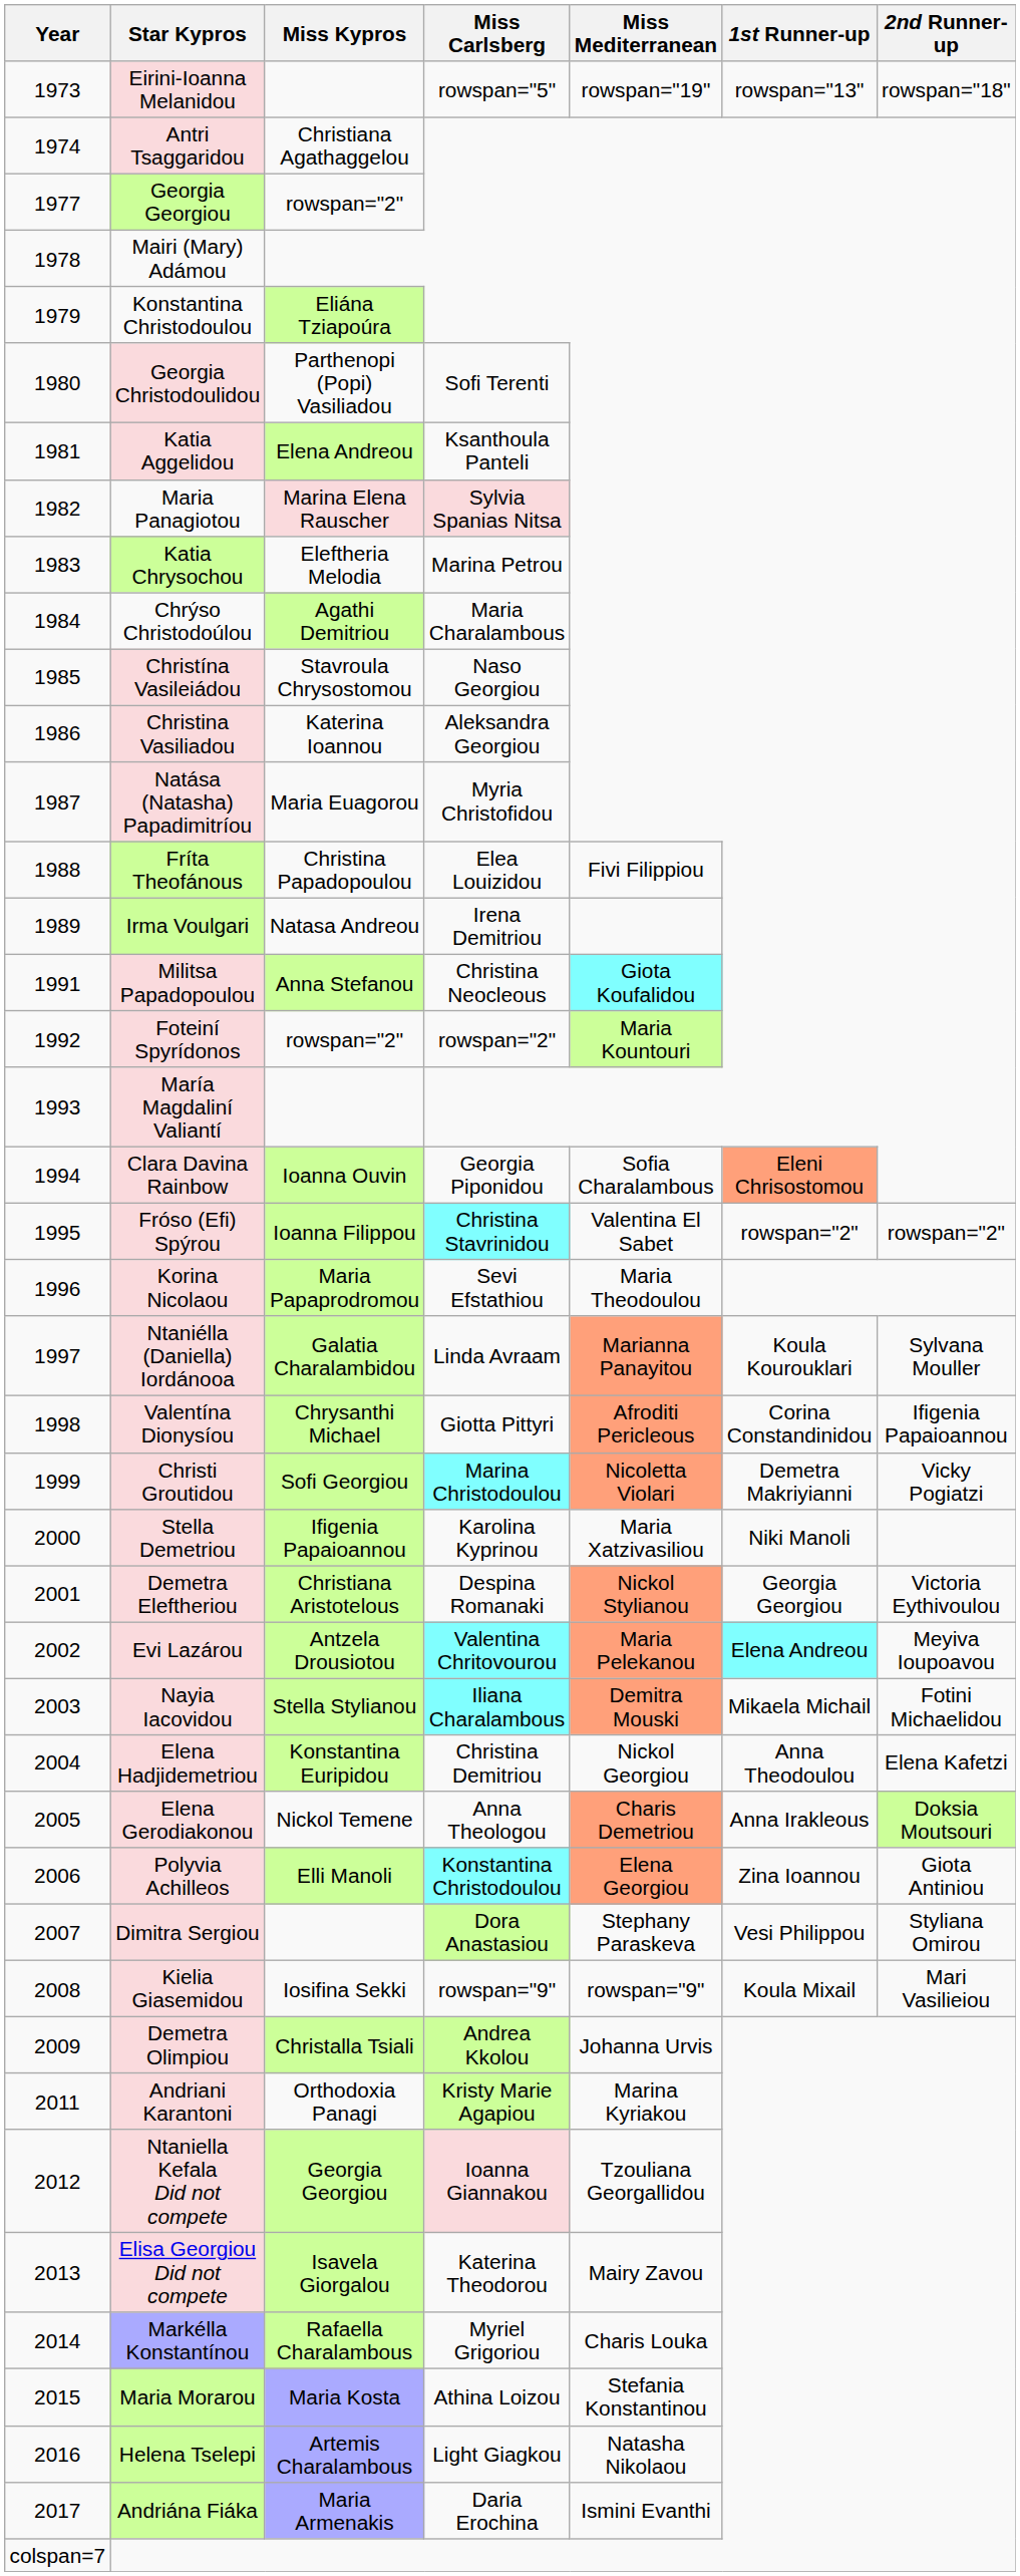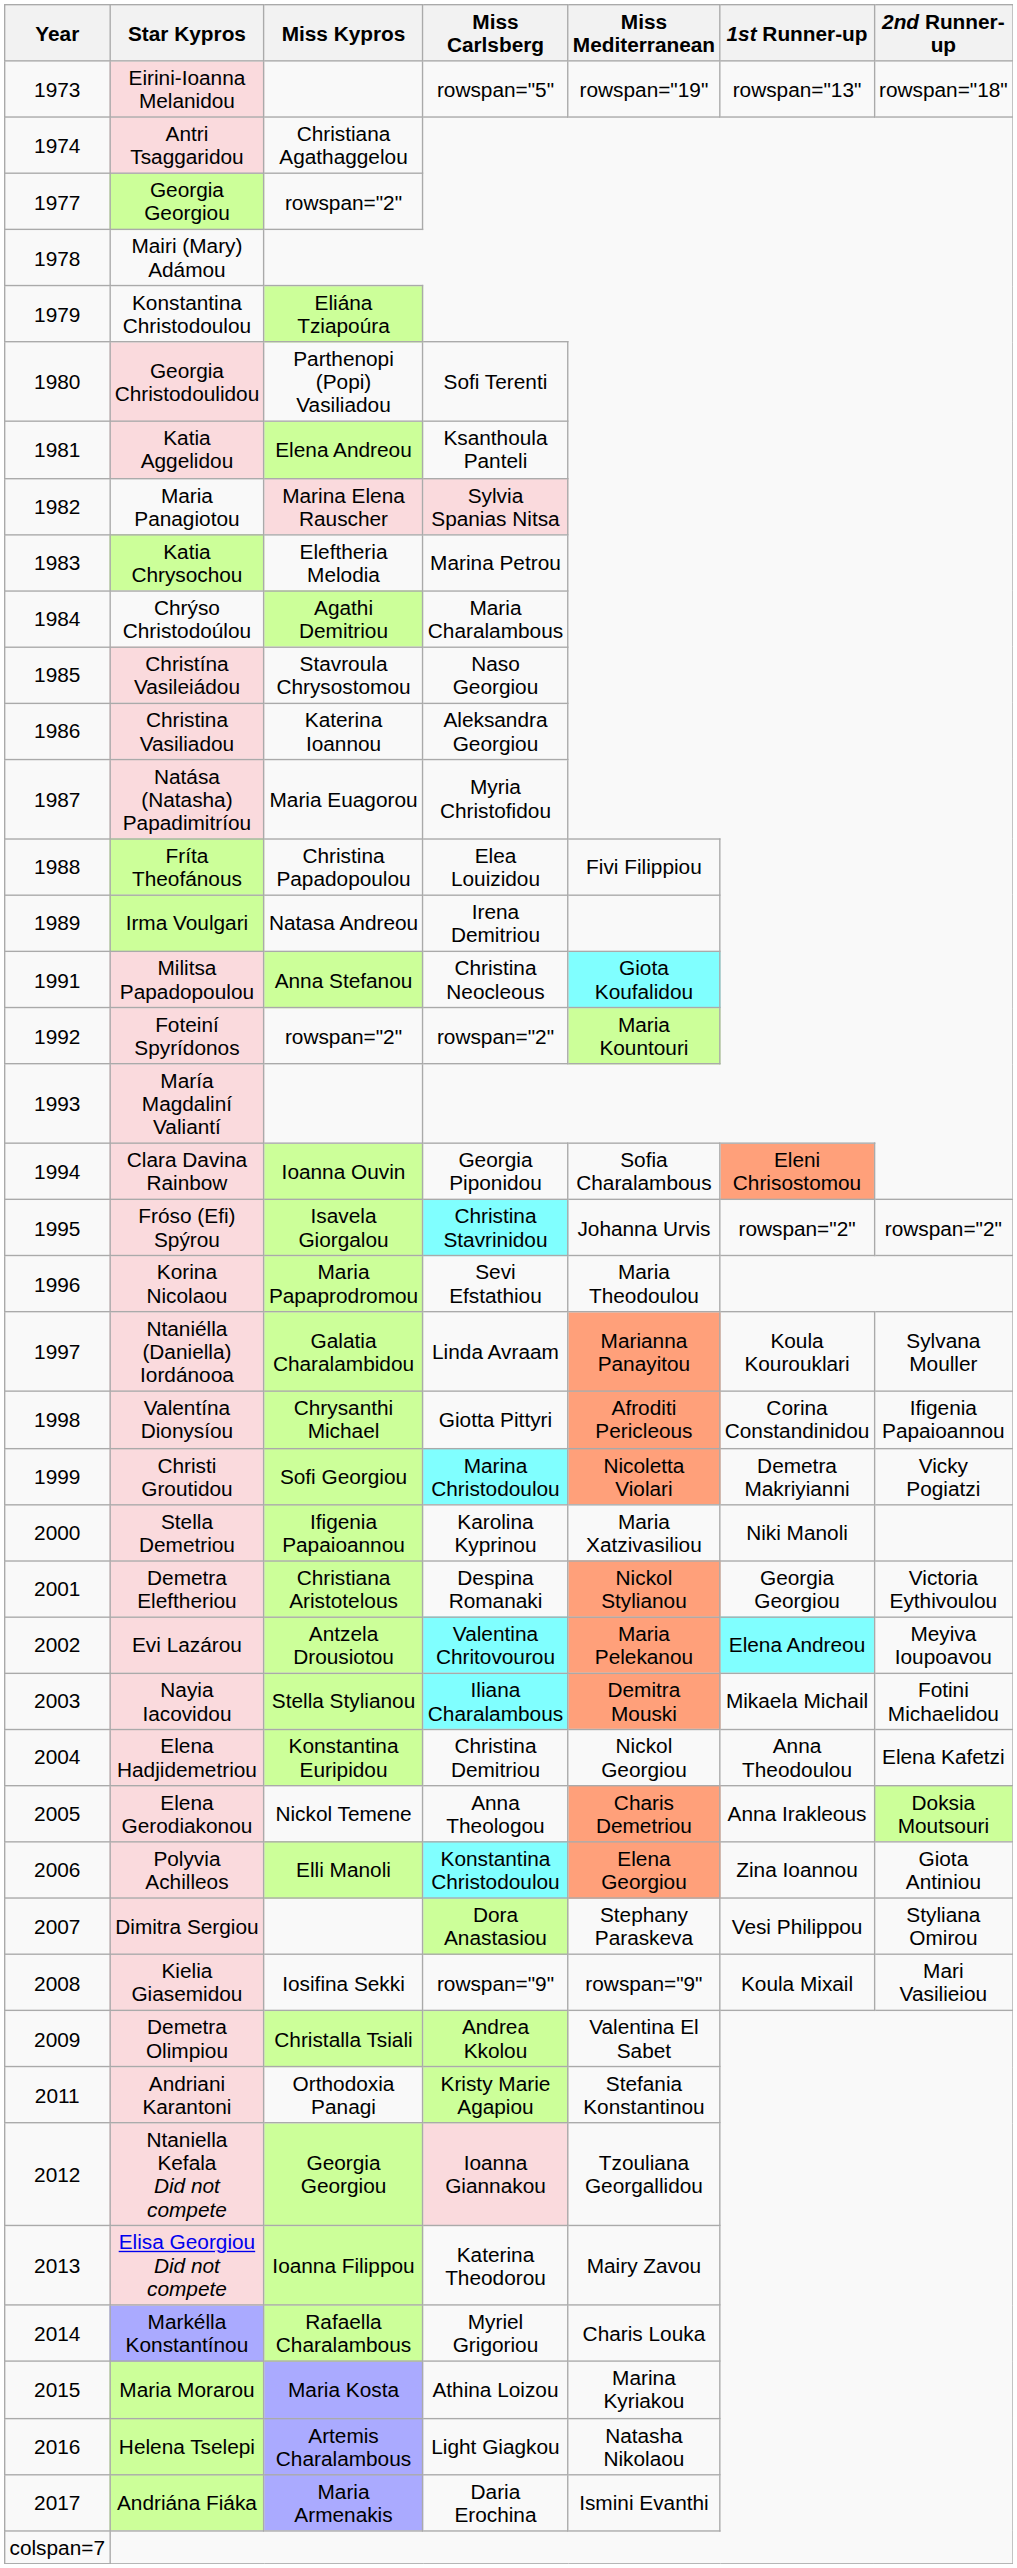Fróso (Efi) Spýrou | Miss Kypros: Ioanna Filippou -> Isavela Giorgalou
Fróso (Efi) Spýrou | Miss Mediterranean: Valentina El Sabet -> Johanna Urvis
Demetra Olimpiou | Miss Mediterranean: Johanna Urvis -> Valentina El Sabet
Andriani Karantoni | Miss Mediterranean: Marina Kyriakou -> Stefania Konstantinou
Elisa Georgiou Did not compete | Miss Kypros: Isavela Giorgalou -> Ioanna Filippou
Maria Morarou | Miss Mediterranean: Stefania Konstantinou -> Marina Kyriakou
